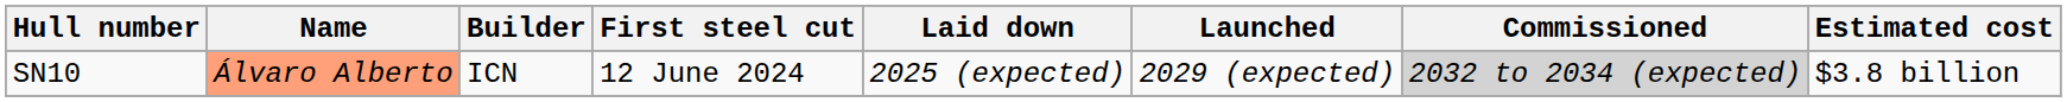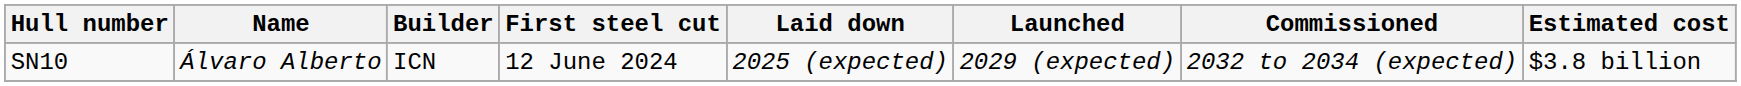SN10 | Name: lightsalmon background -> no background
SN10 | Commissioned: lightgrey background -> no background
